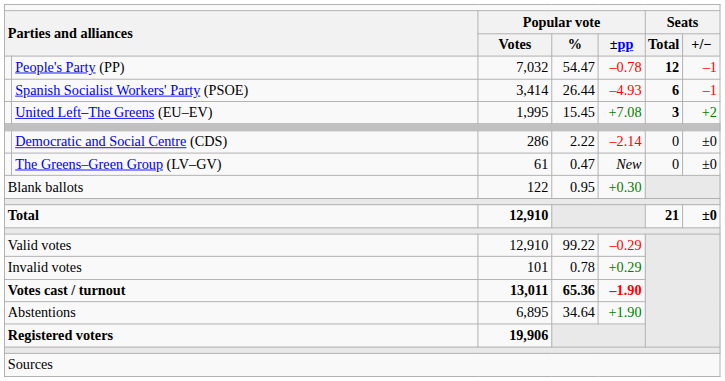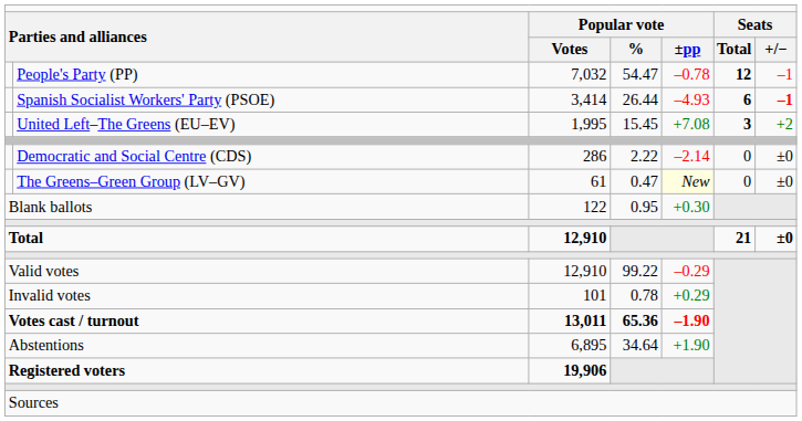Spanish Socialist Workers' Party (PSOE) | column 7: normal -> bold
The Greens–Green Group (LV–GV) | column 5: no background -> lightyellow background
